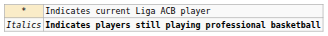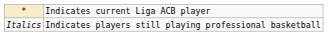Italics | column 2: bold -> normal
